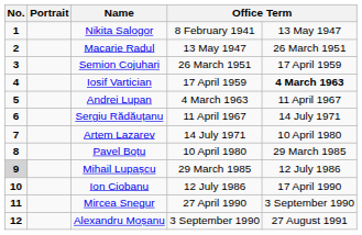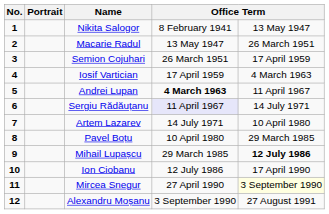Iosif Vartician | column 5: bold -> normal
Andrei Lupan | column 4: normal -> bold
Sergiu Rădăuțanu | column 4: no background -> lavender background
Mihail Lupașcu | No.: lightgrey background -> no background
Mihail Lupașcu | column 5: normal -> bold
Mircea Snegur | column 5: no background -> lightyellow background
